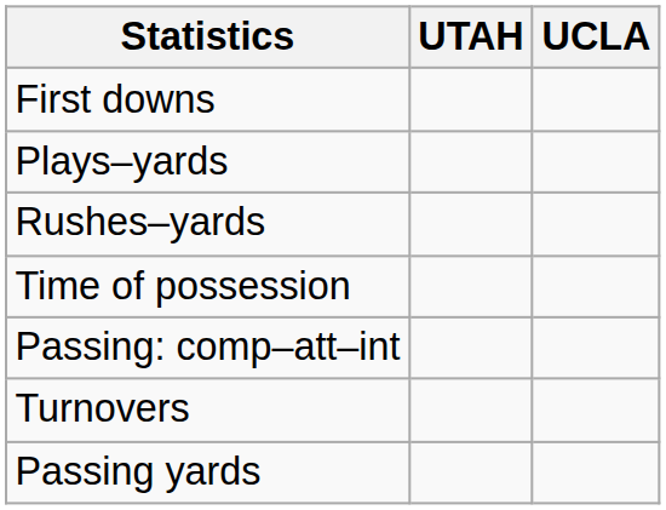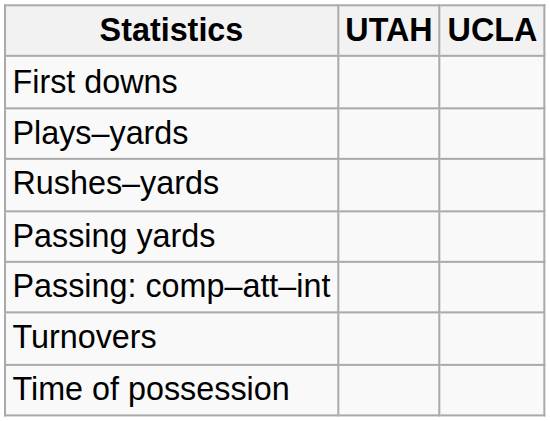rows swapped: Passing yards <-> Time of possession
